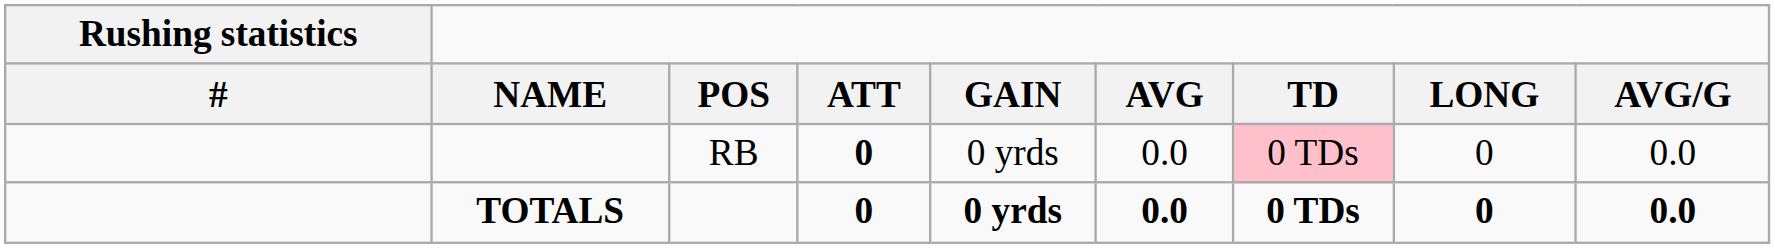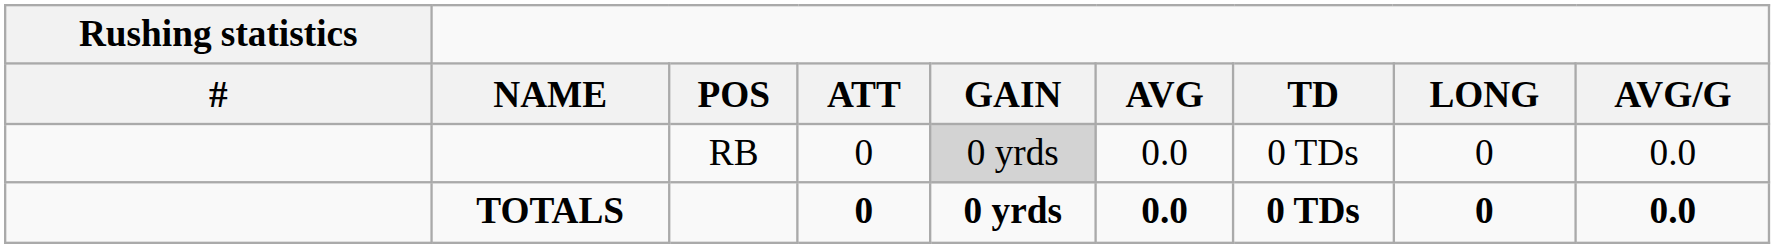row 3 | ATT: bold -> normal
row 3 | GAIN: no background -> lightgrey background
row 3 | TD: pink background -> no background
